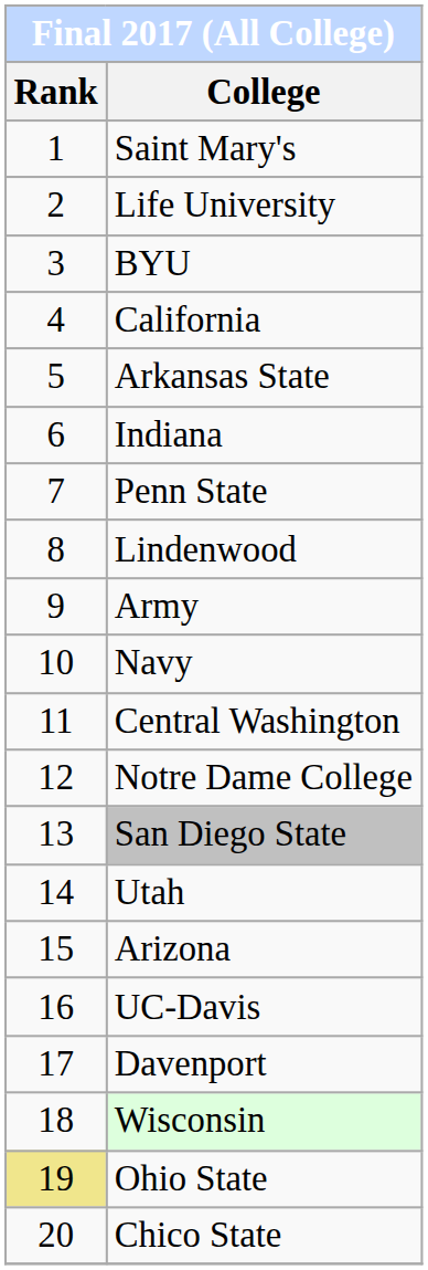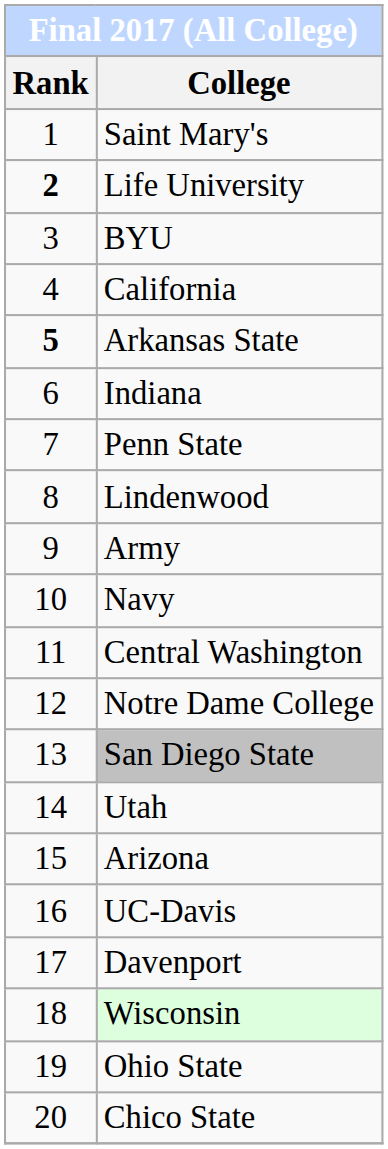Life University | Rank: normal -> bold
Arkansas State | Rank: normal -> bold
Ohio State | Rank: khaki background -> no background
